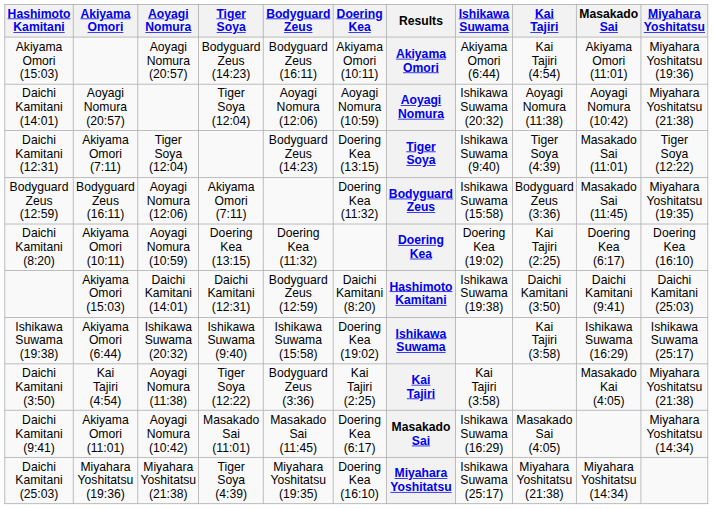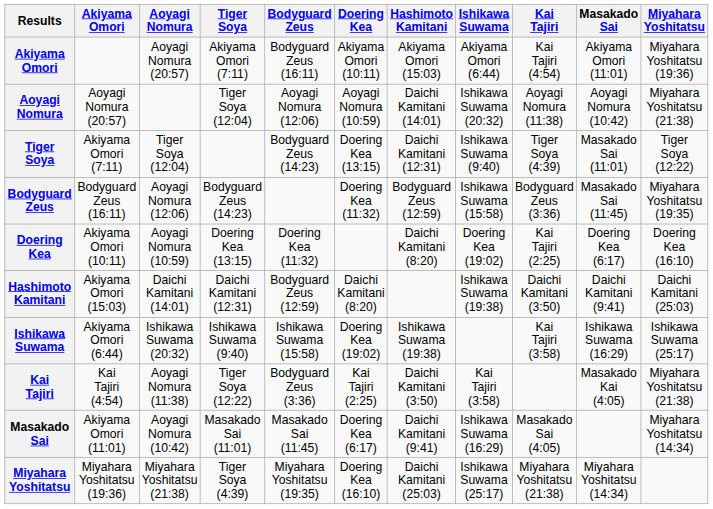columns swapped: Results <-> Hashimoto Kamitani
row 2 | Tiger Soya: Bodyguard Zeus (14:23) -> Akiyama Omori (7:11)
row 5 | Tiger Soya: Akiyama Omori (7:11) -> Bodyguard Zeus (14:23)
